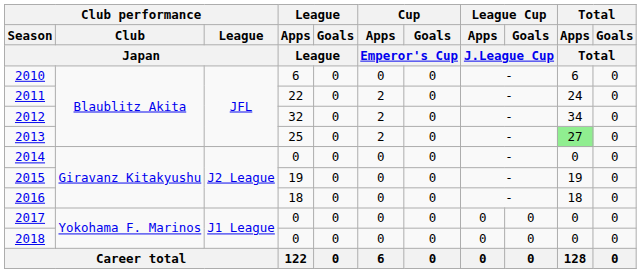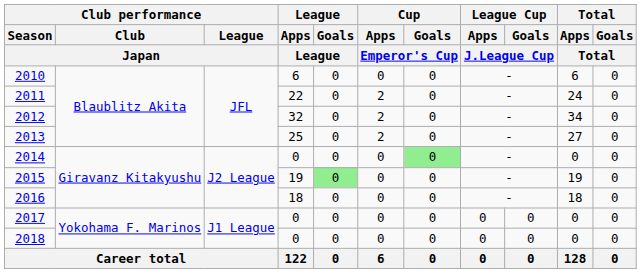2013 | Total / Apps / Total: lightgreen background -> no background
2014 | Cup / Goals / Emperor's Cup: no background -> lightgreen background
2015 | League / Goals / League: no background -> lightgreen background
